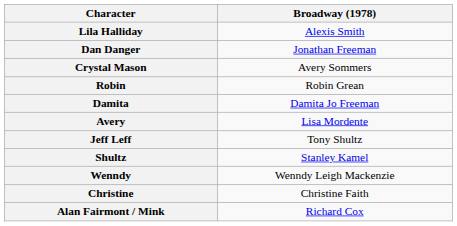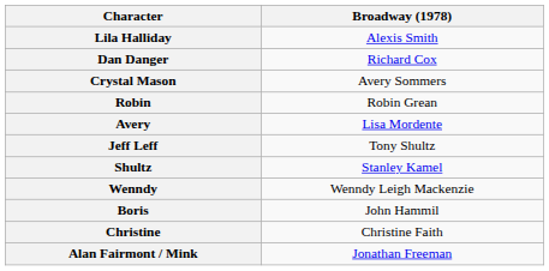Dan Danger | Broadway (1978): Jonathan Freeman -> Richard Cox
- row: Damita | Damita Jo Freeman
+ row: Boris | John Hammil
Alan Fairmont / Mink | Broadway (1978): Richard Cox -> Jonathan Freeman
